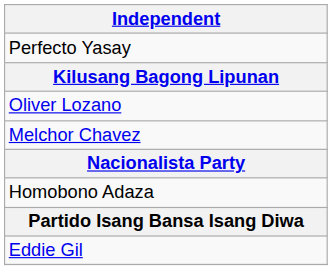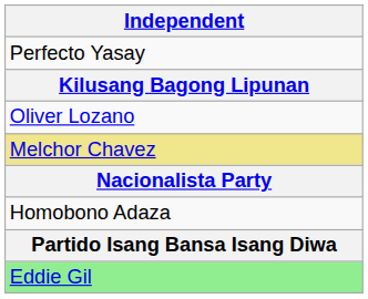row 5 | column 1: no background -> khaki background
row 9 | column 1: no background -> lightgreen background
